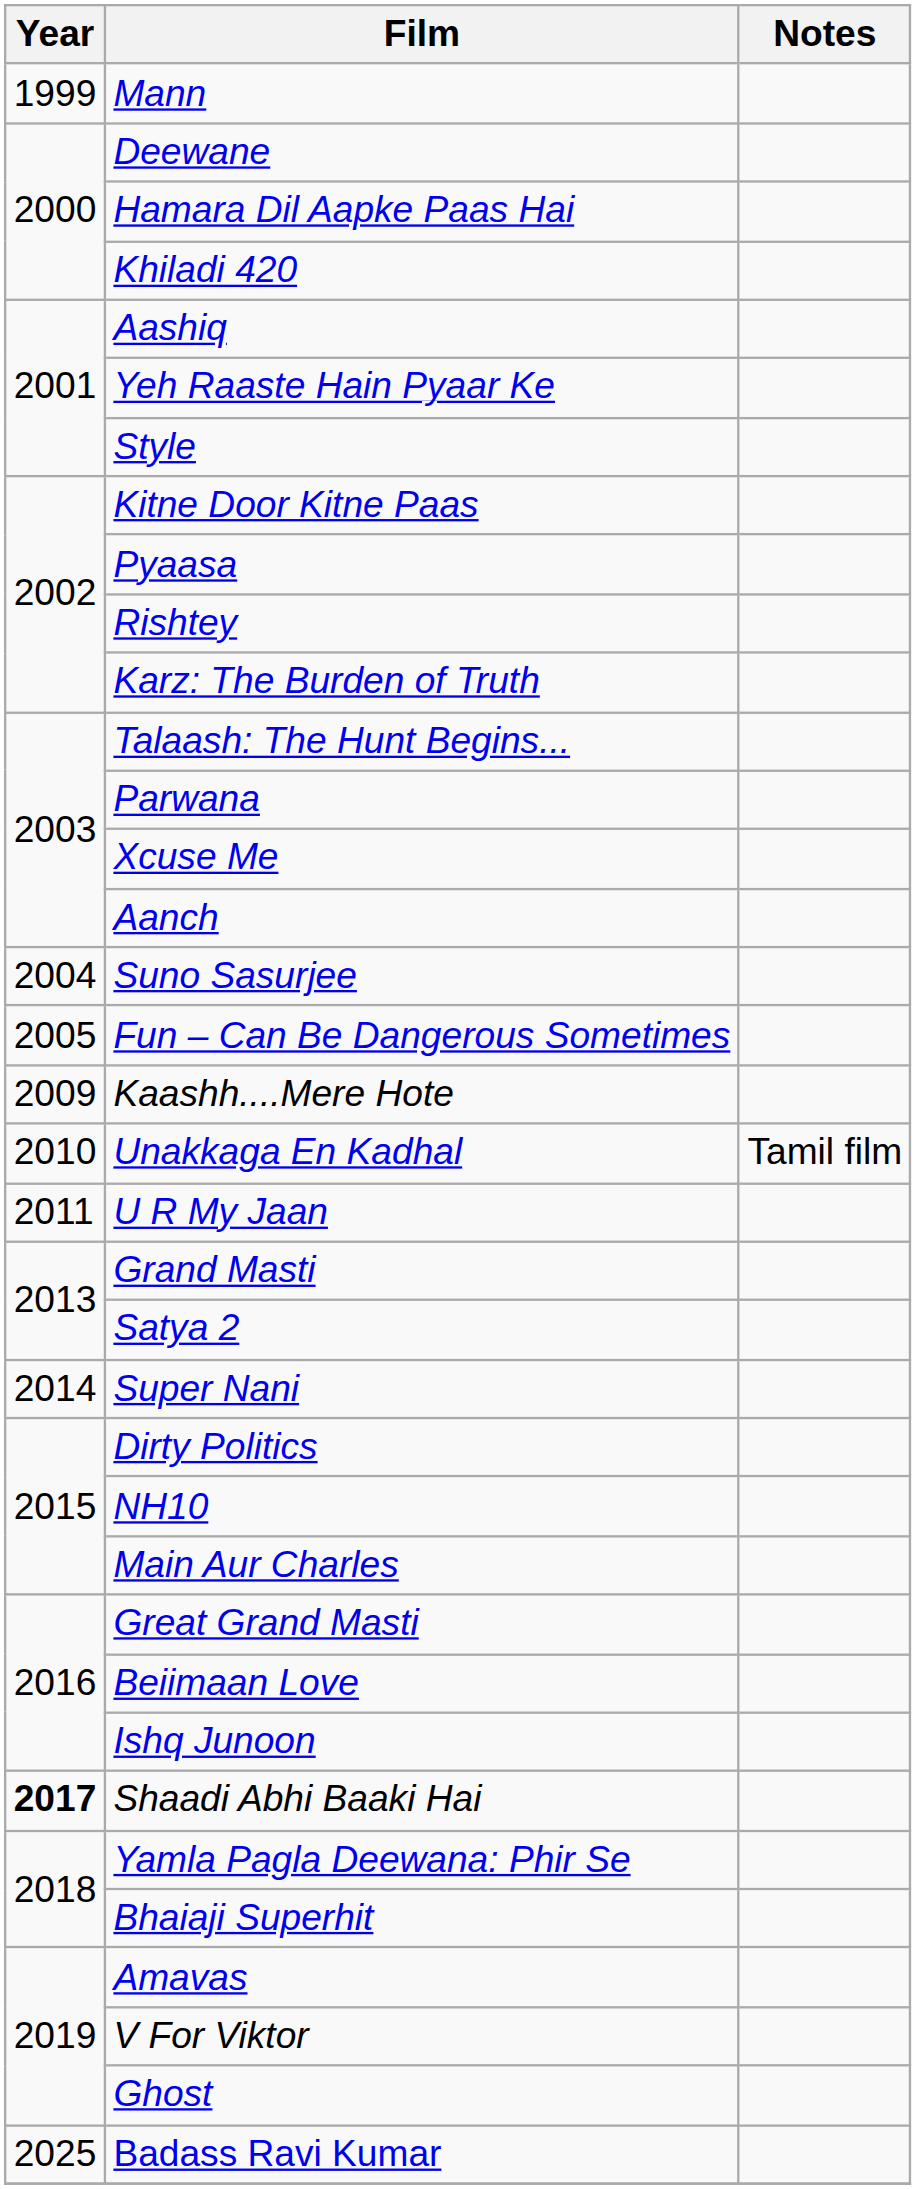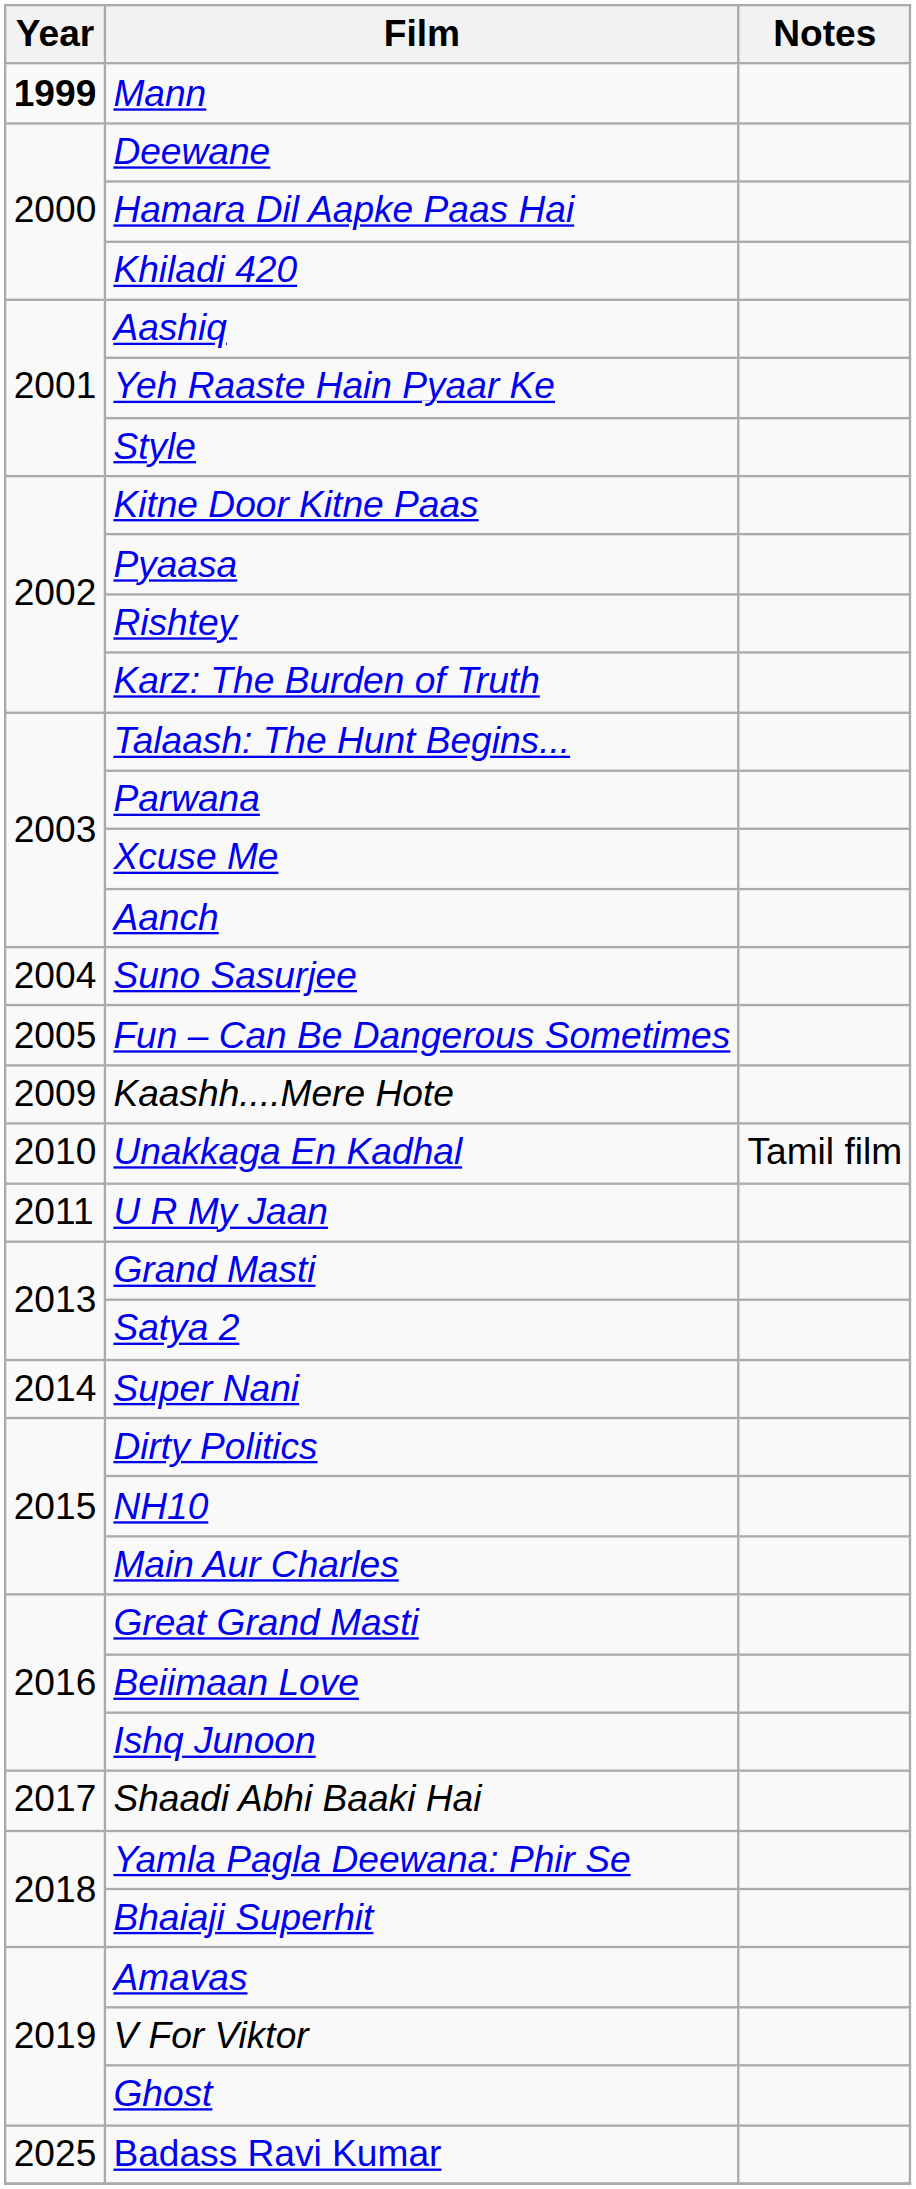Mann | Year: normal -> bold
Shaadi Abhi Baaki Hai | Year: bold -> normal
